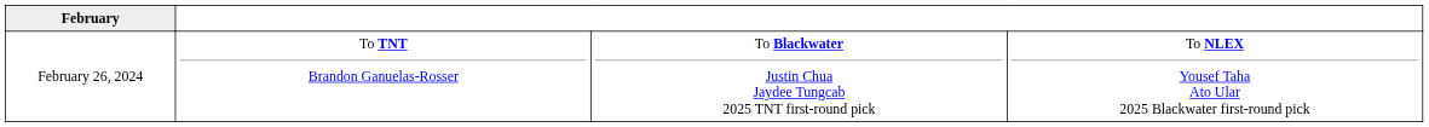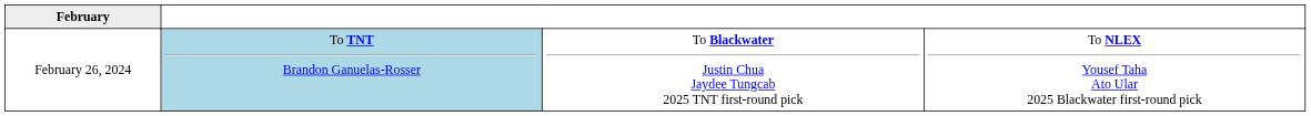To TNT Brandon Ganuelas-Rosser | column 2: no background -> lightblue background
